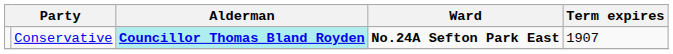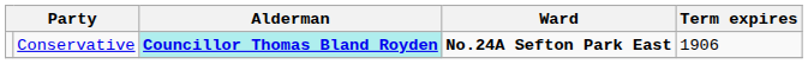Conservative | Term expires: 1907 -> 1906
